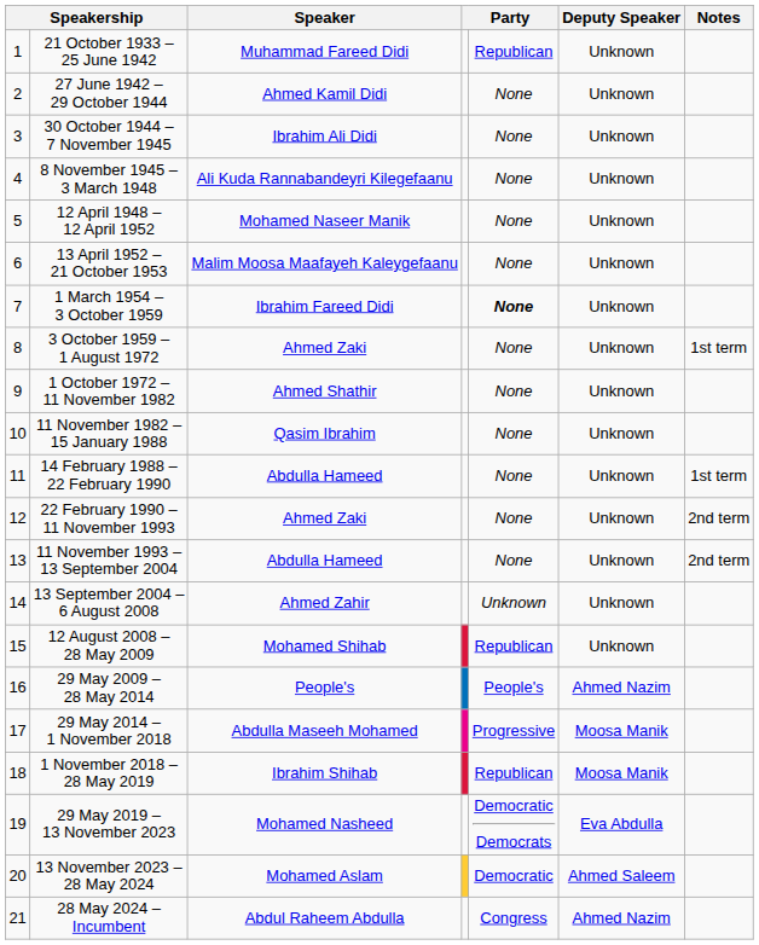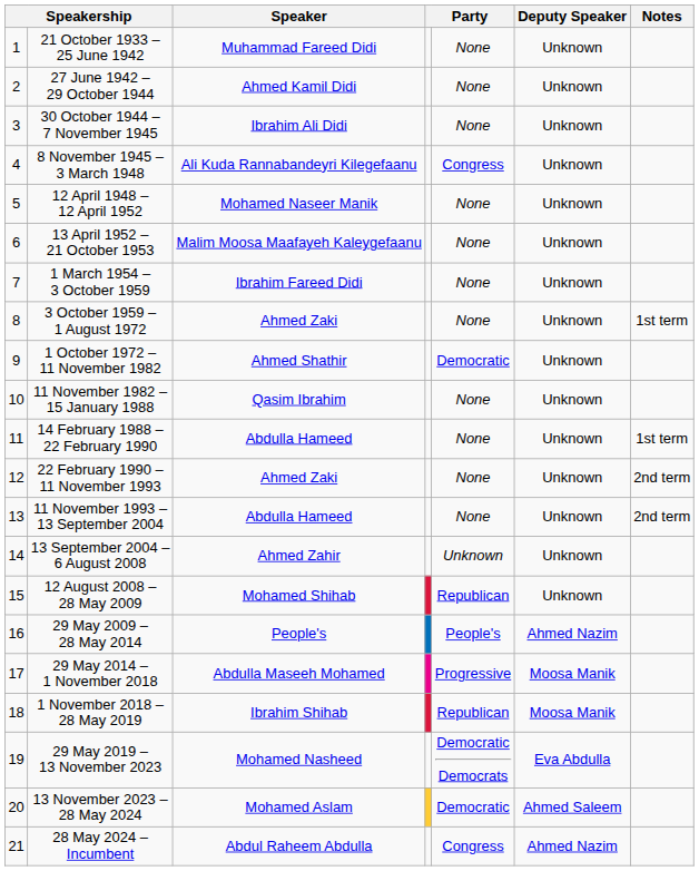21 October 1933 – 25 June 1942 | column 5: Republican -> None
8 November 1945 – 3 March 1948 | column 5: None -> Congress
1 March 1954 – 3 October 1959 | column 5: bold -> normal
1 October 1972 – 11 November 1982 | column 5: None -> Democratic
